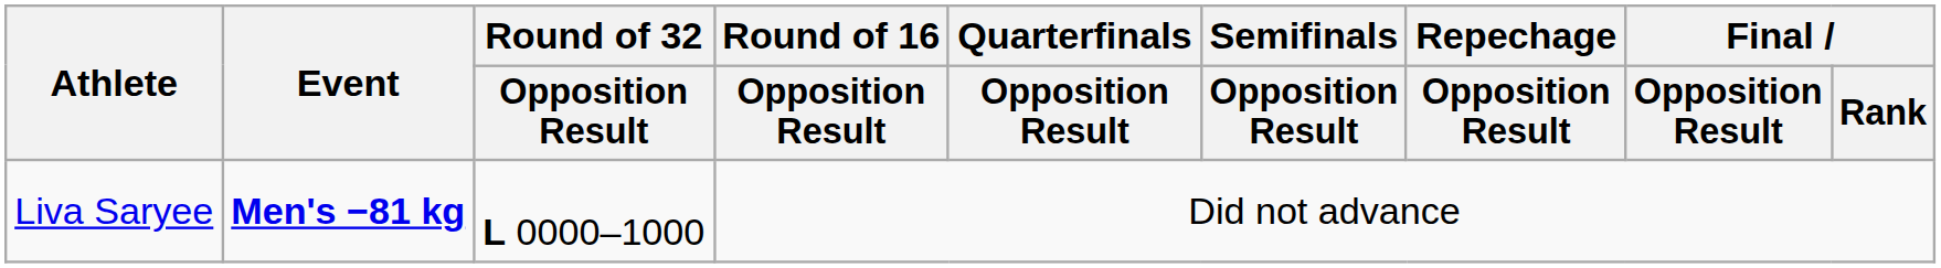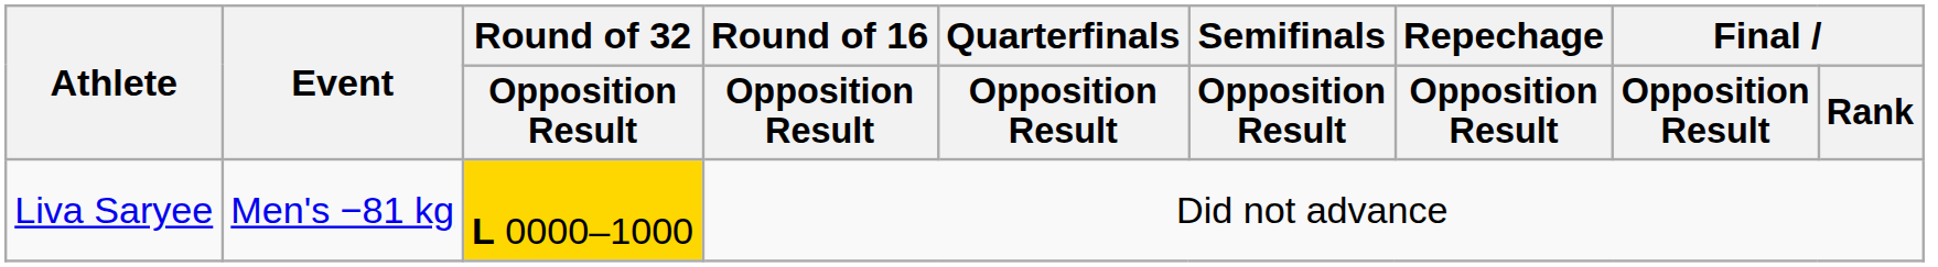Liva Saryee | Event: bold -> normal
Liva Saryee | Round of 32 / Opposition Result: no background -> gold background
